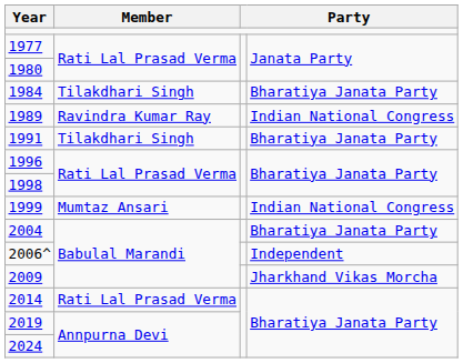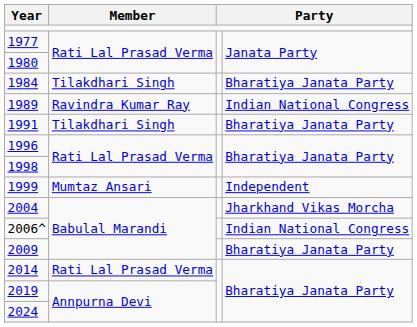1999 | column 4: Indian National Congress -> Independent
2004 | column 4: Bharatiya Janata Party -> Jharkhand Vikas Morcha
2006^ | column 4: Independent -> Indian National Congress
2009 | column 4: Jharkhand Vikas Morcha -> Bharatiya Janata Party
